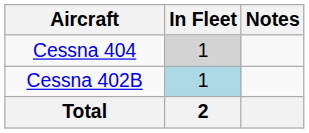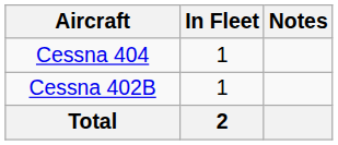Cessna 404 | In Fleet: lightgrey background -> no background
Cessna 402B | In Fleet: lightblue background -> no background
